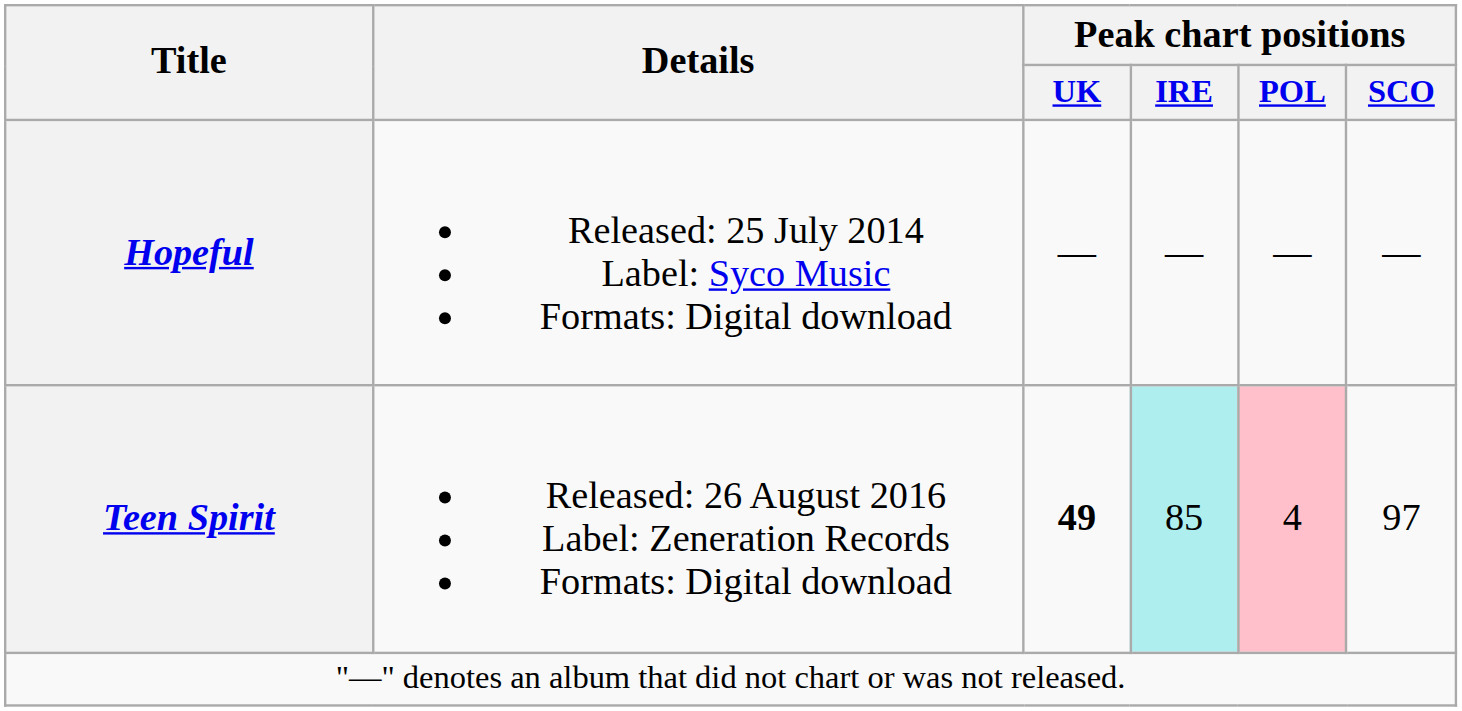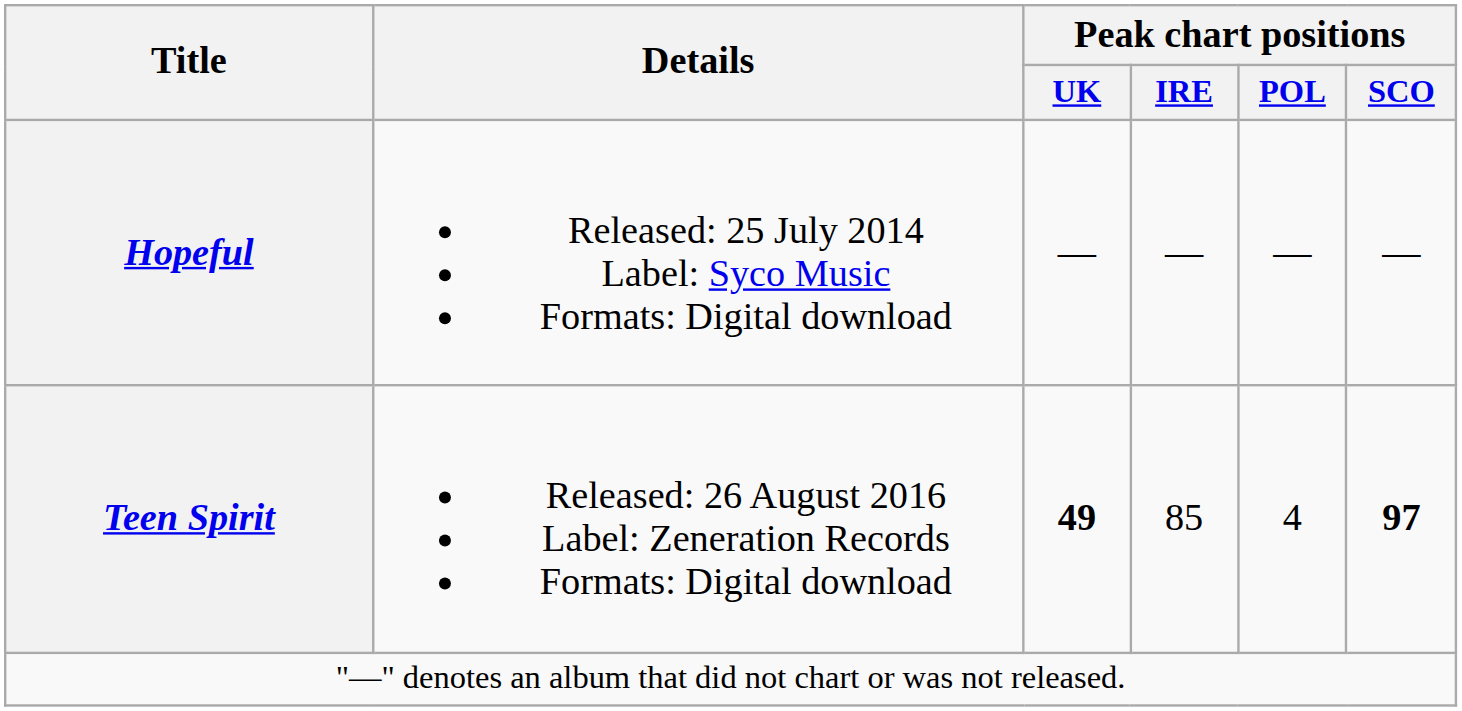Teen Spirit | Peak chart positions / IRE: paleturquoise background -> no background
Teen Spirit | Peak chart positions / POL: pink background -> no background
Teen Spirit | Peak chart positions / SCO: normal -> bold
